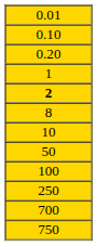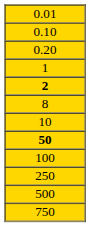row 8 | column 1: normal -> bold
row 11 | column 1: 700 -> 500
